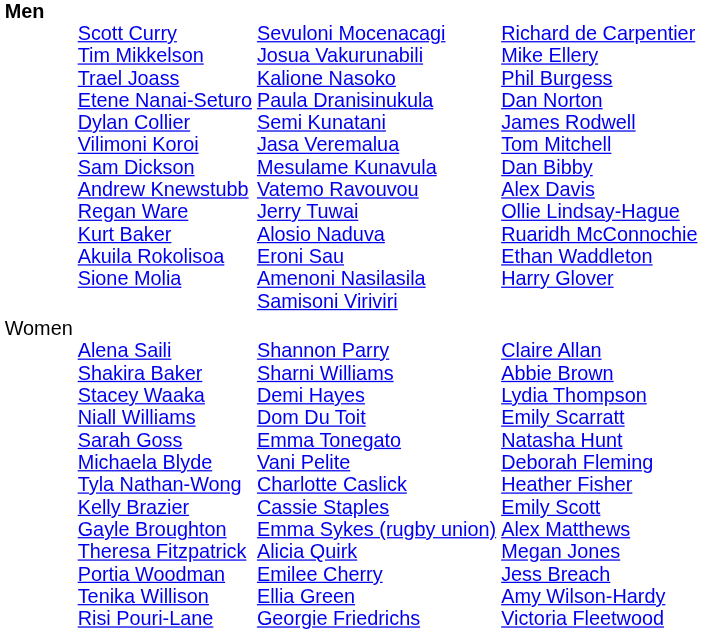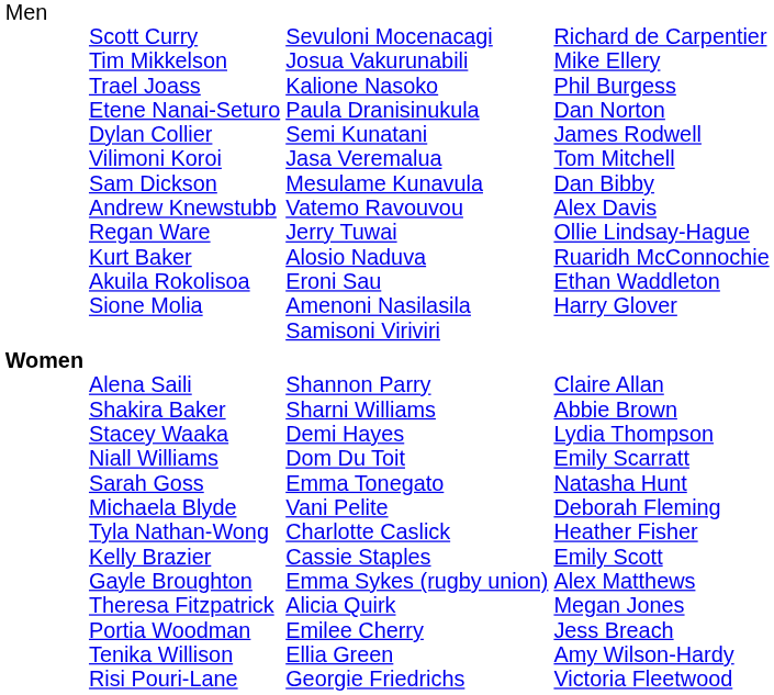Men | column 1: bold -> normal
Women | column 1: normal -> bold
